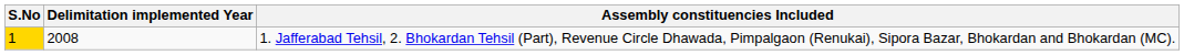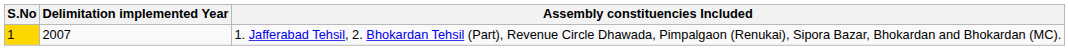row 2 | Delimitation implemented Year: 2008 -> 2007
